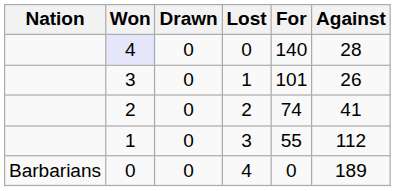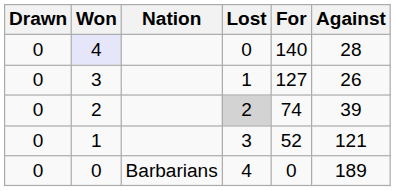columns swapped: Nation <-> Drawn
row 3 | For: 101 -> 127
row 4 | Lost: no background -> lightgrey background
row 4 | Against: 41 -> 39
row 5 | For: 55 -> 52
row 5 | Against: 112 -> 121
